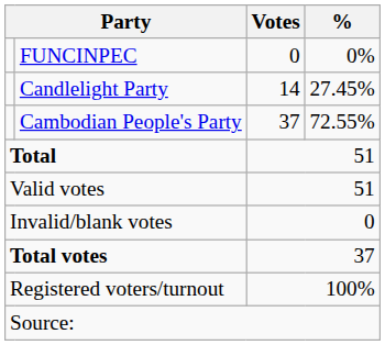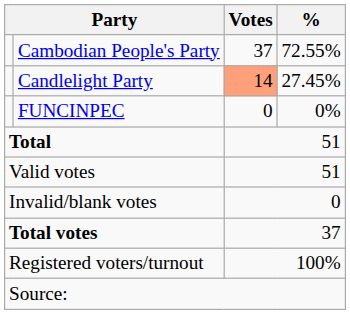rows swapped: Cambodian People's Party <-> FUNCINPEC
Candlelight Party | Votes: no background -> lightsalmon background
